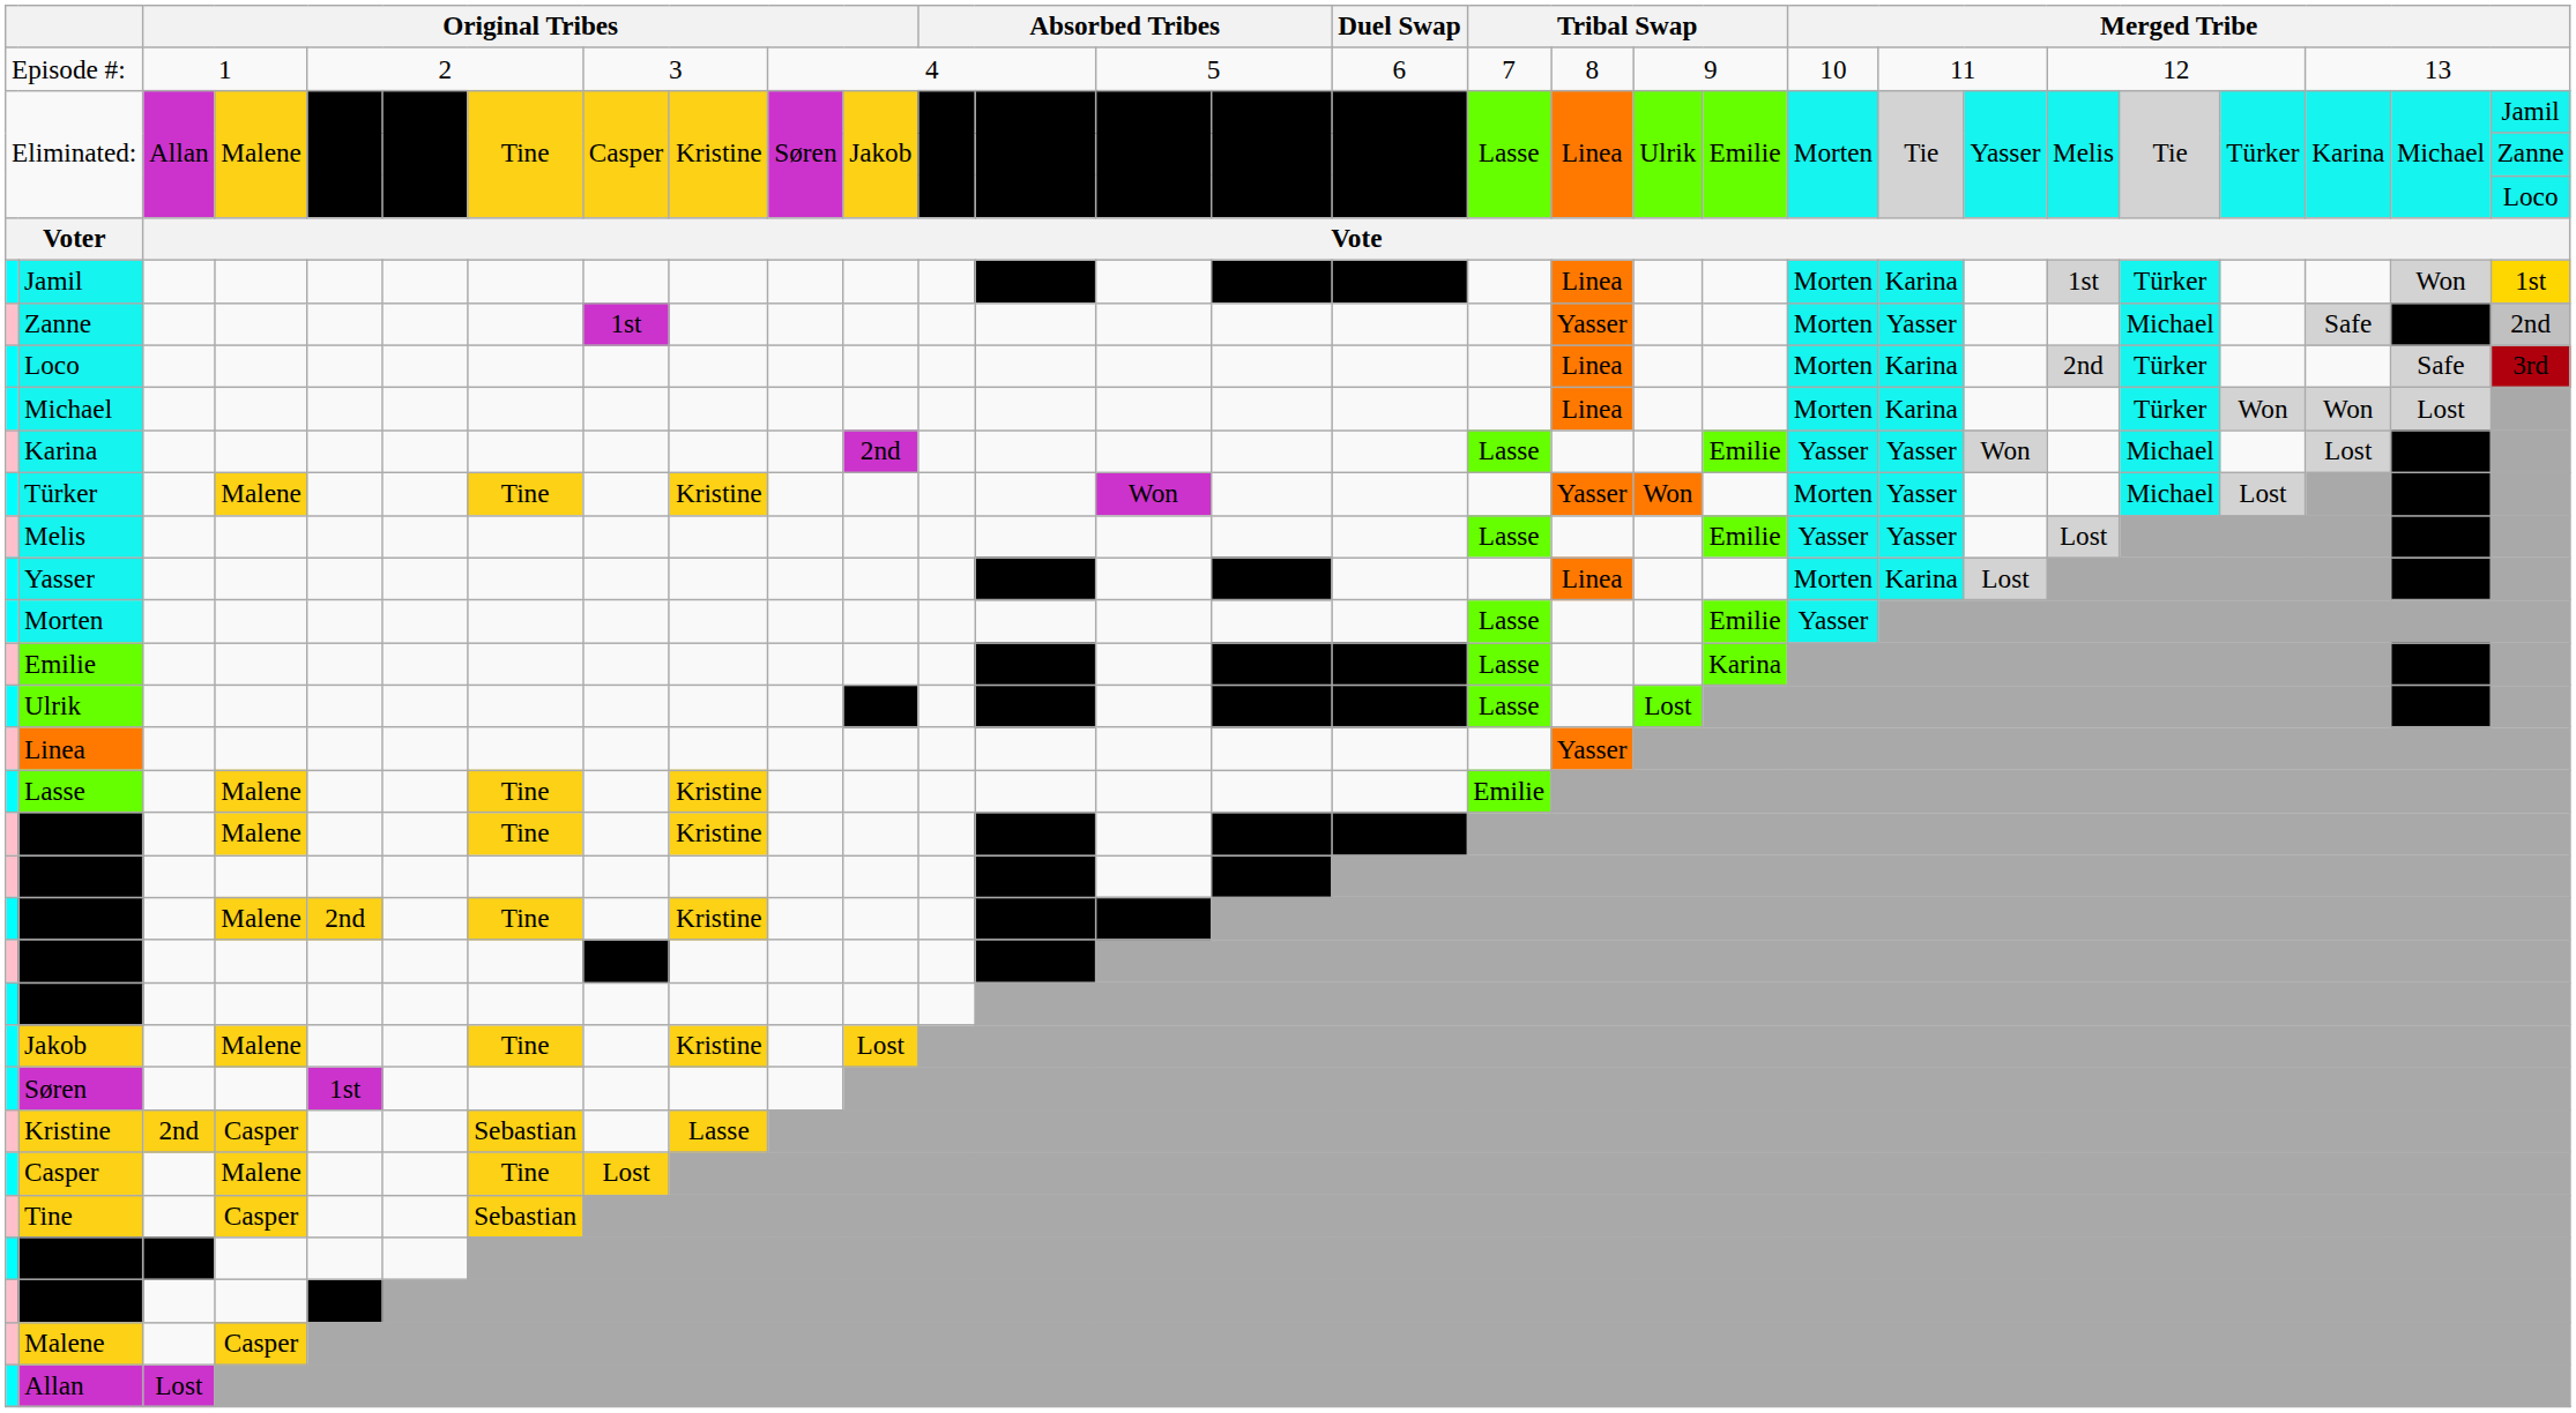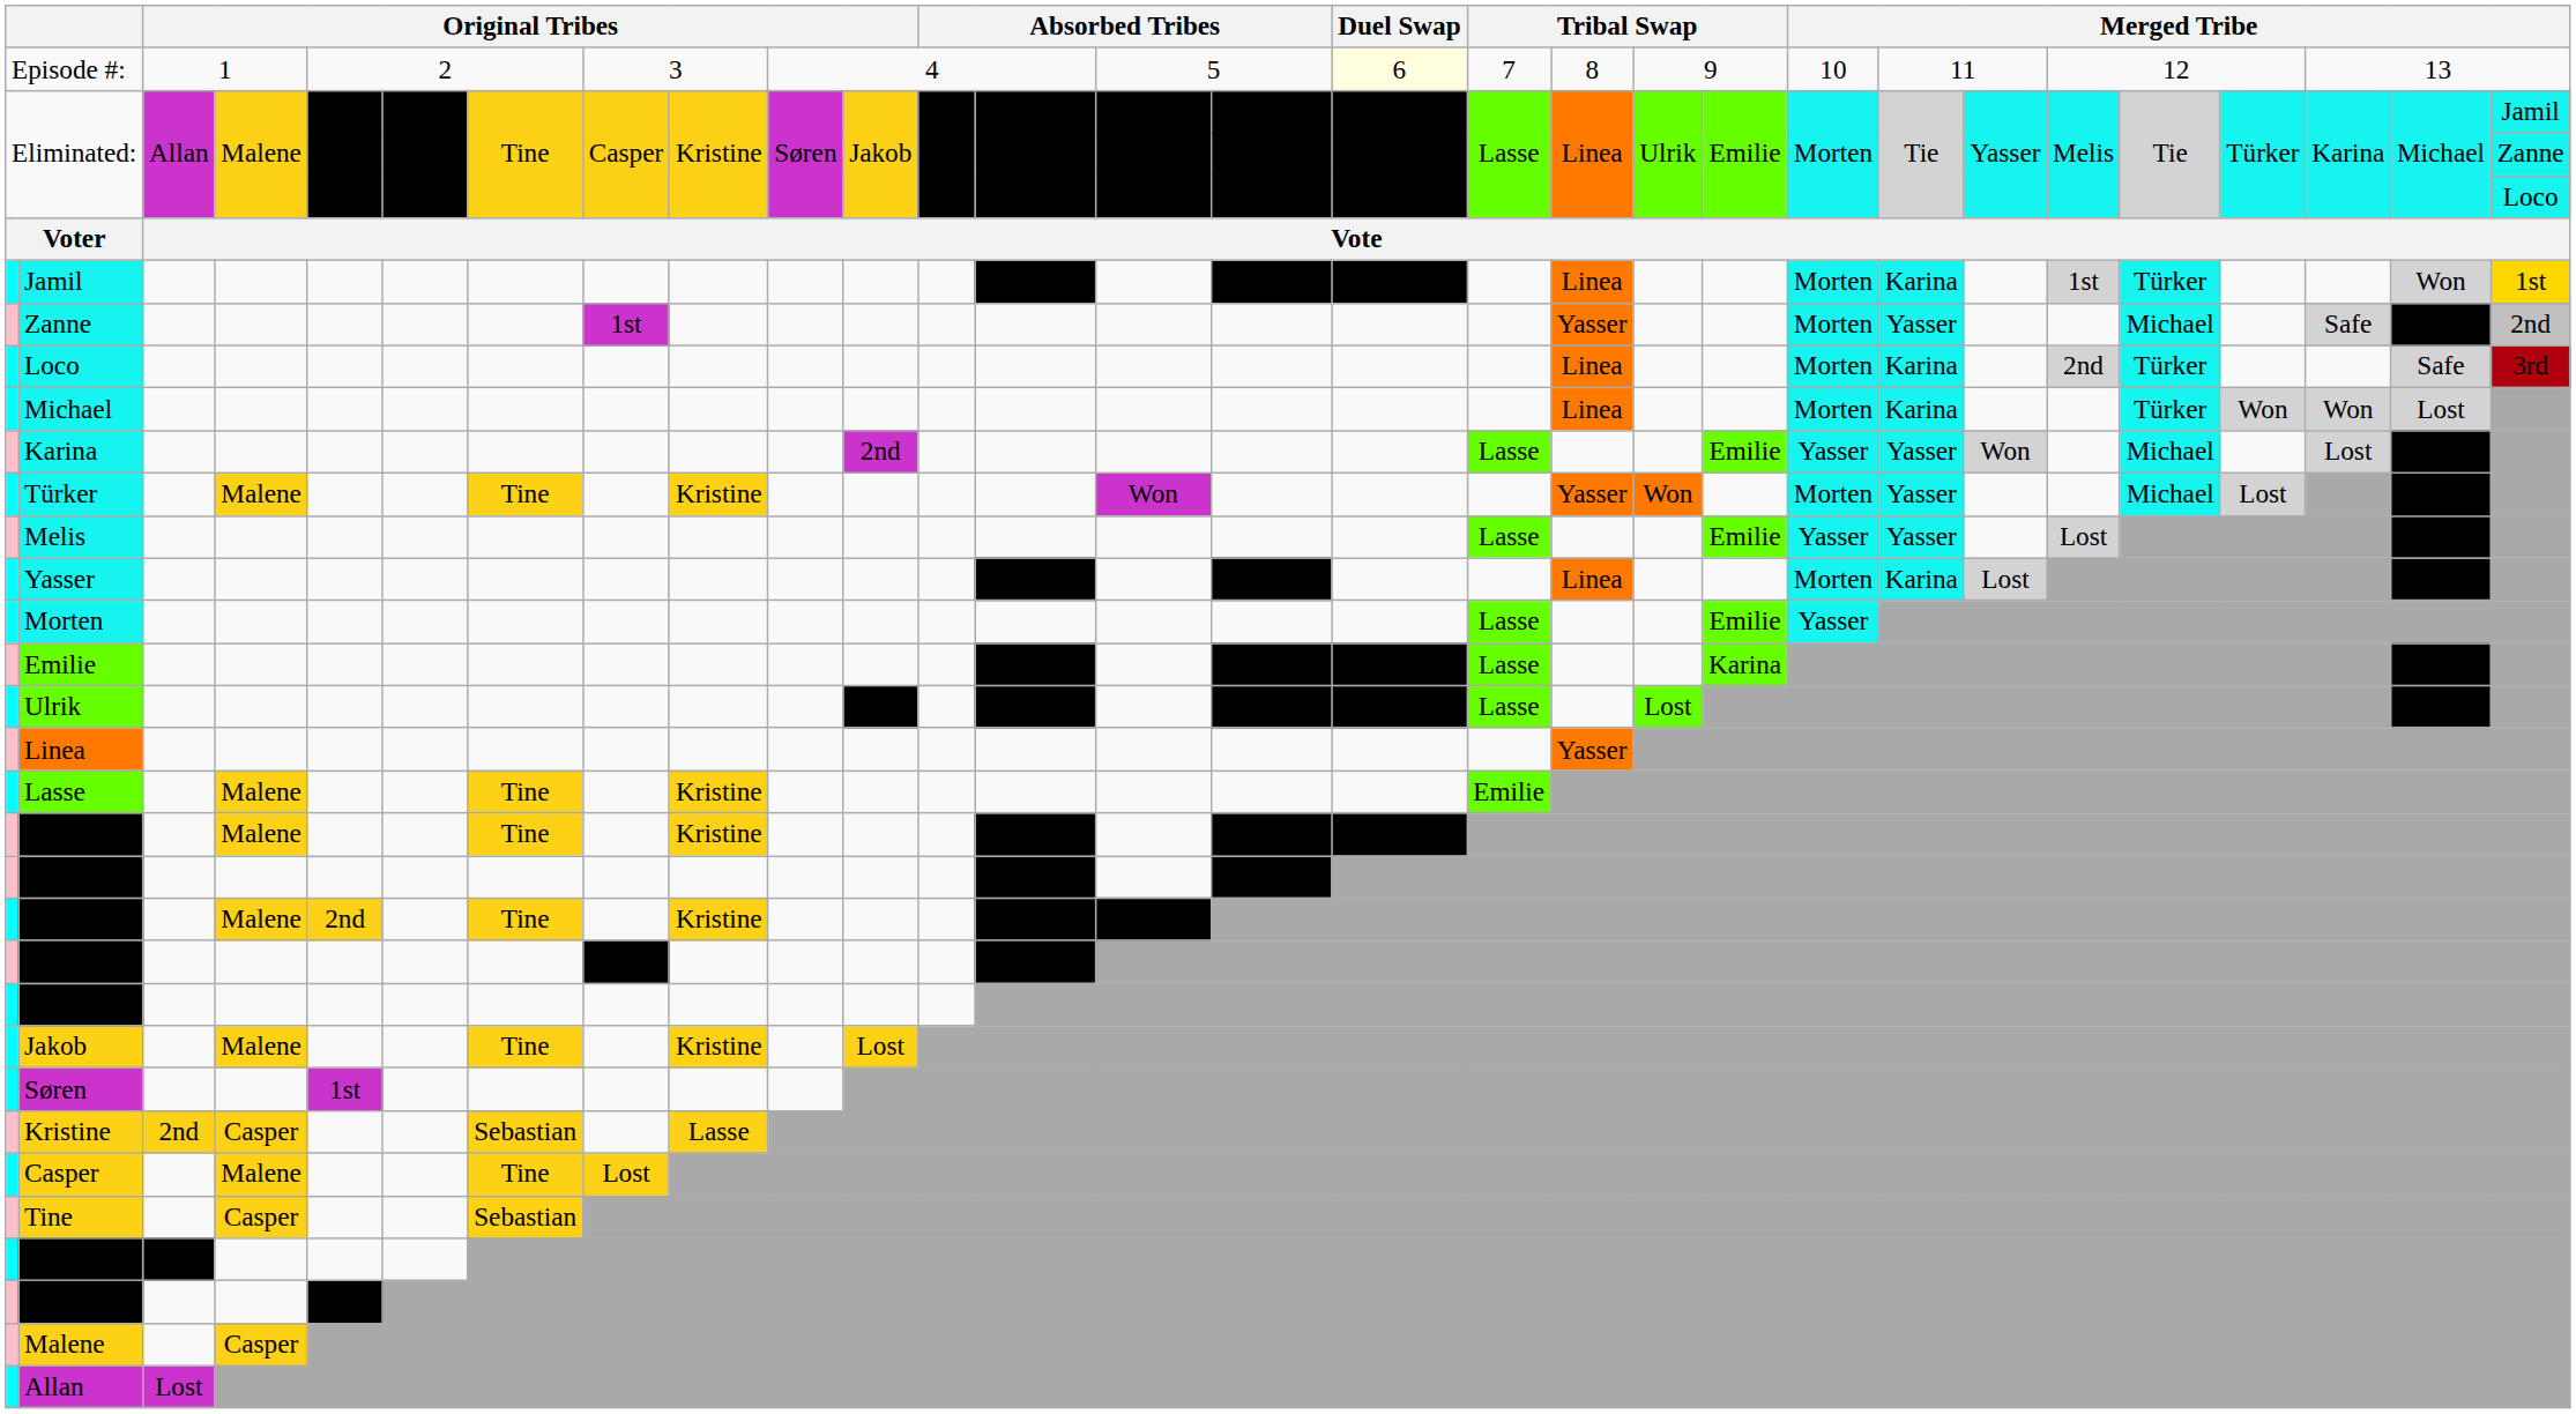Episode #: | Duel Swap: no background -> lightyellow background
